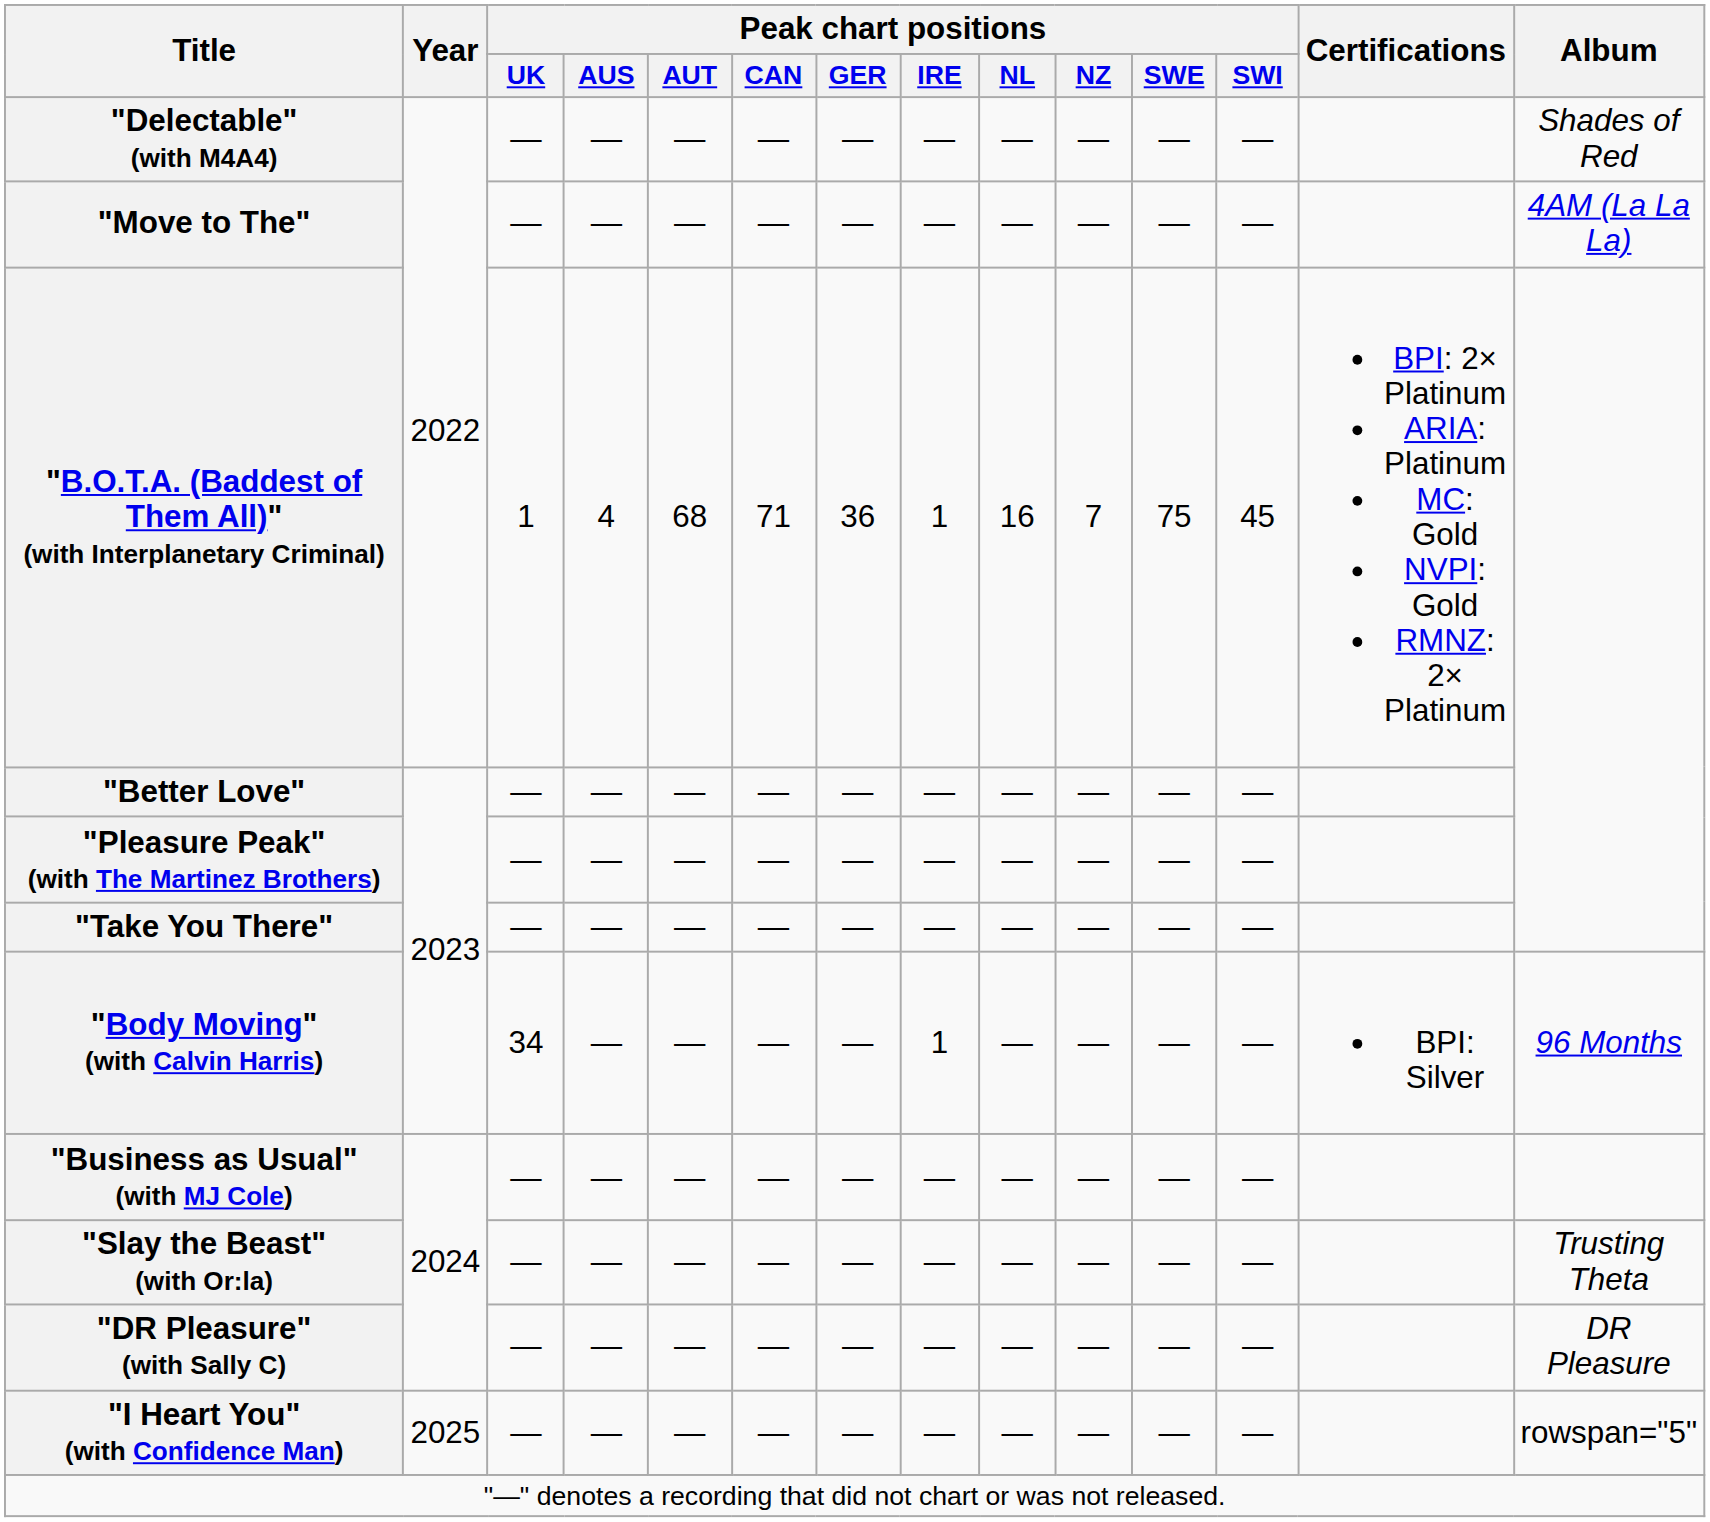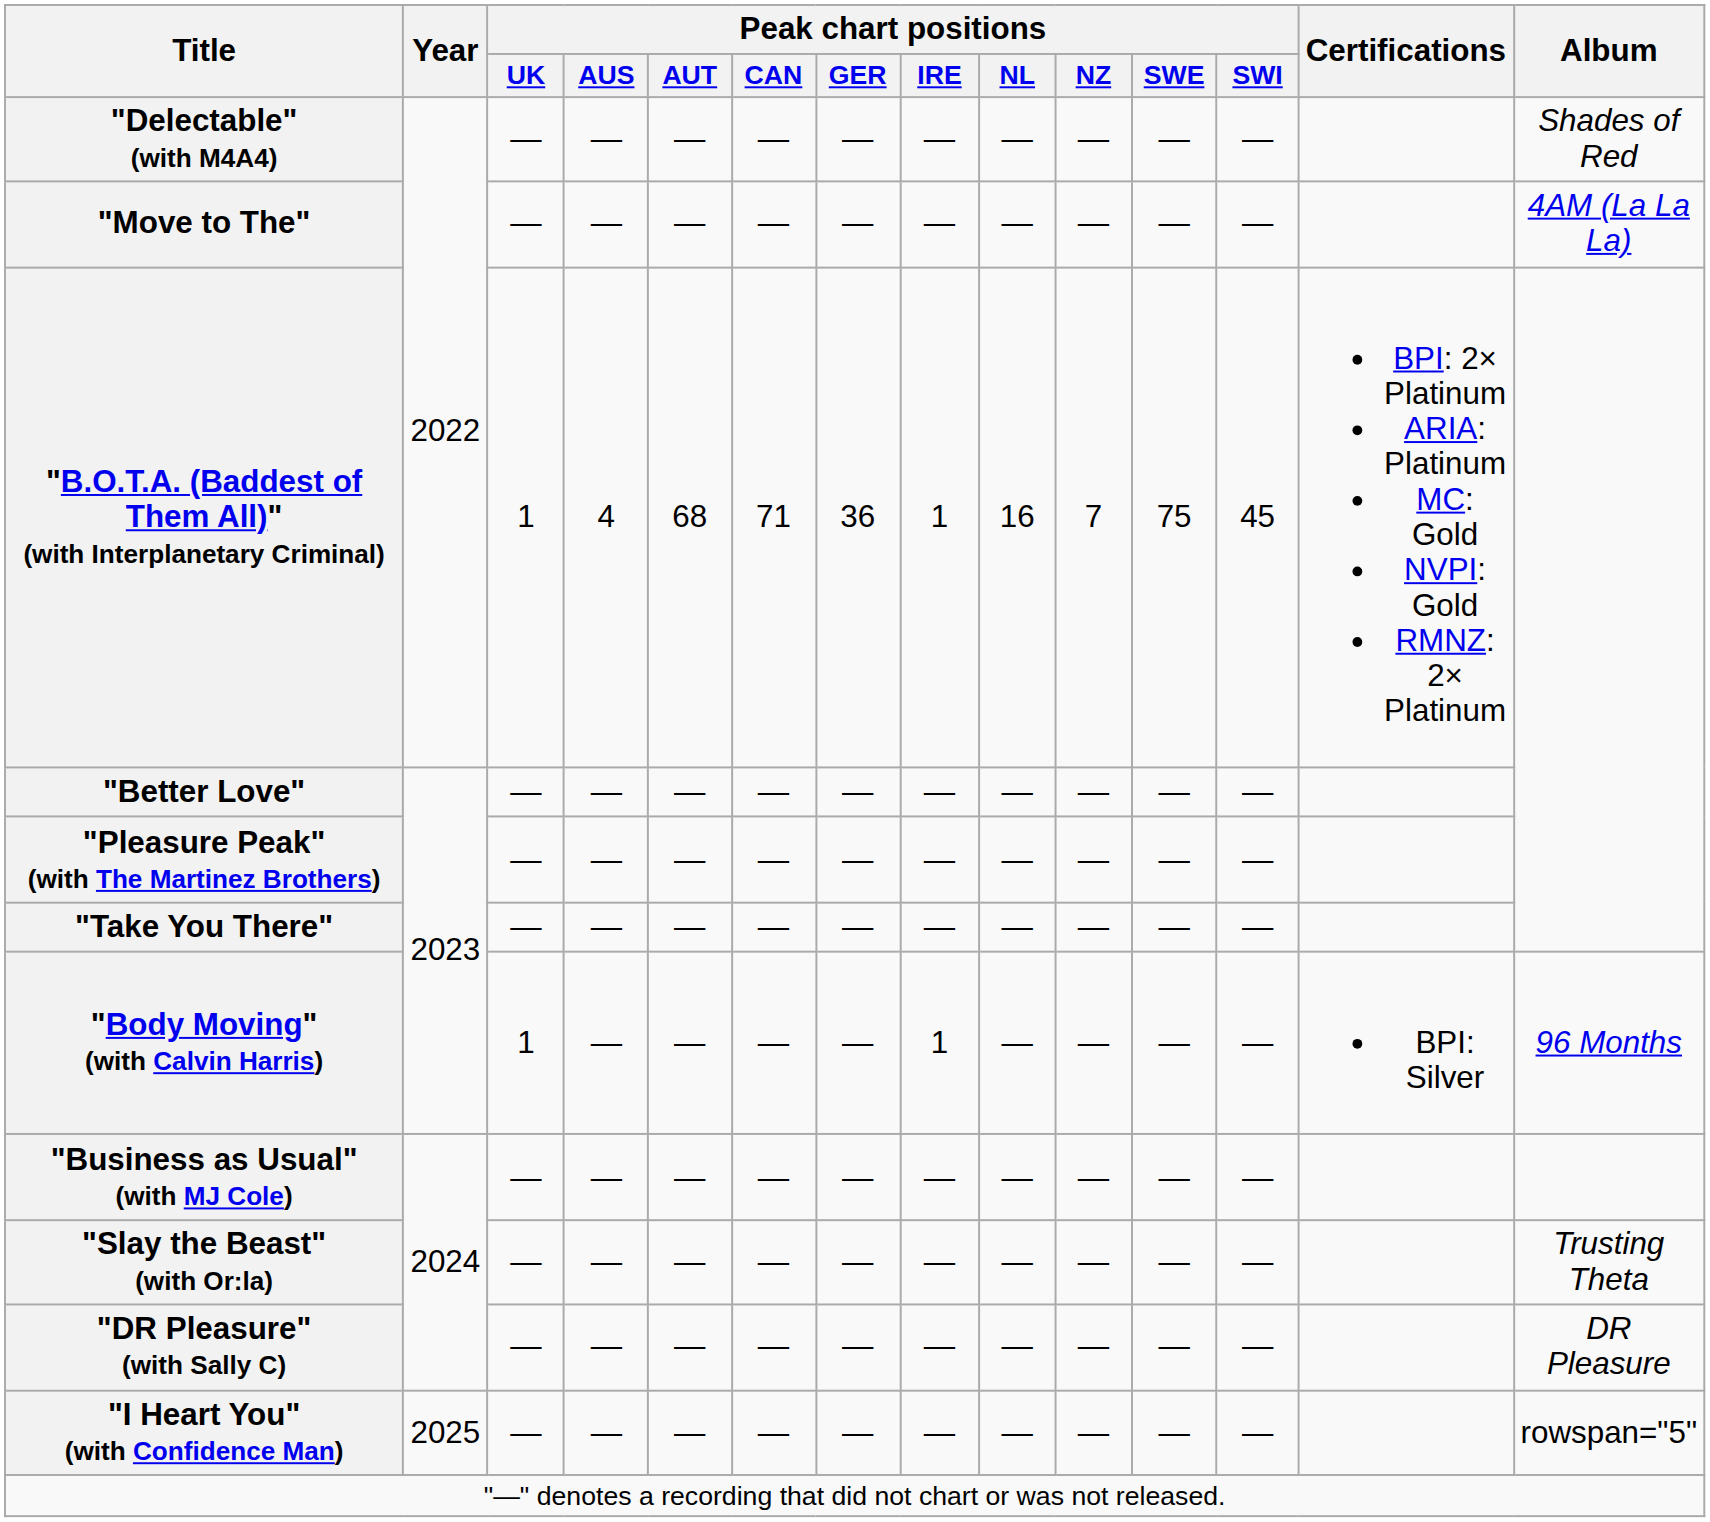"Body Moving" (with Calvin Harris) | Peak chart positions / UK: 34 -> 1
